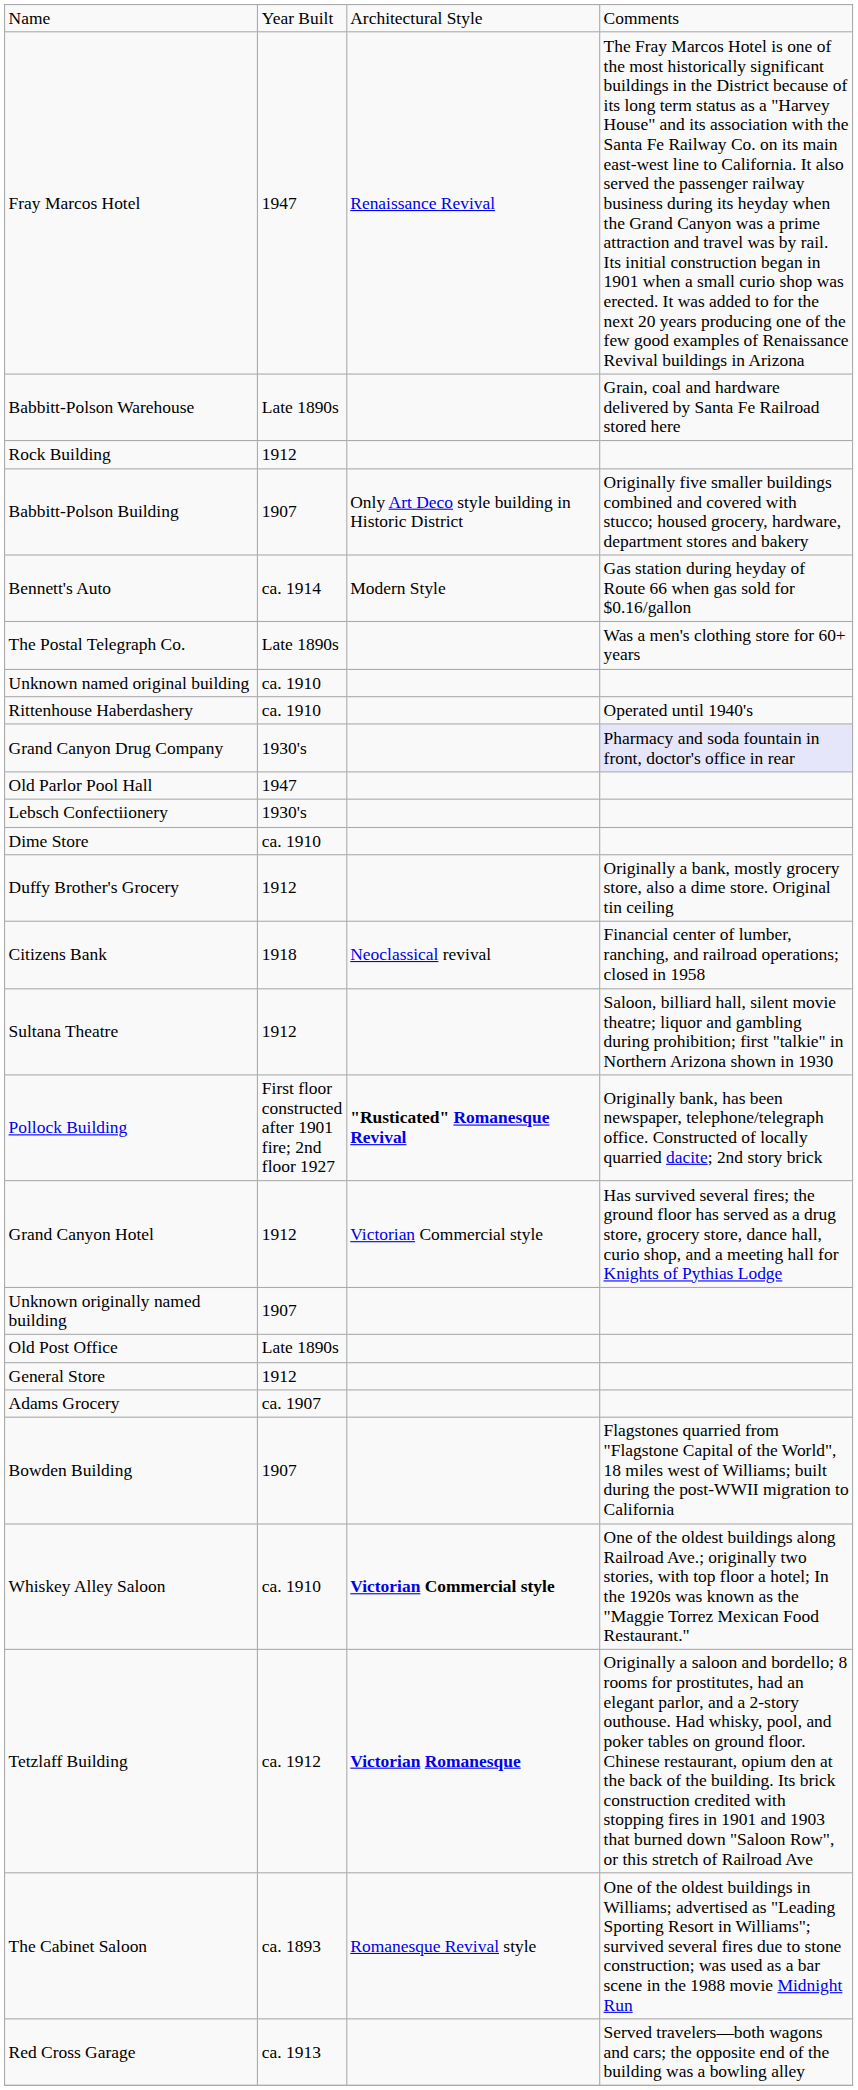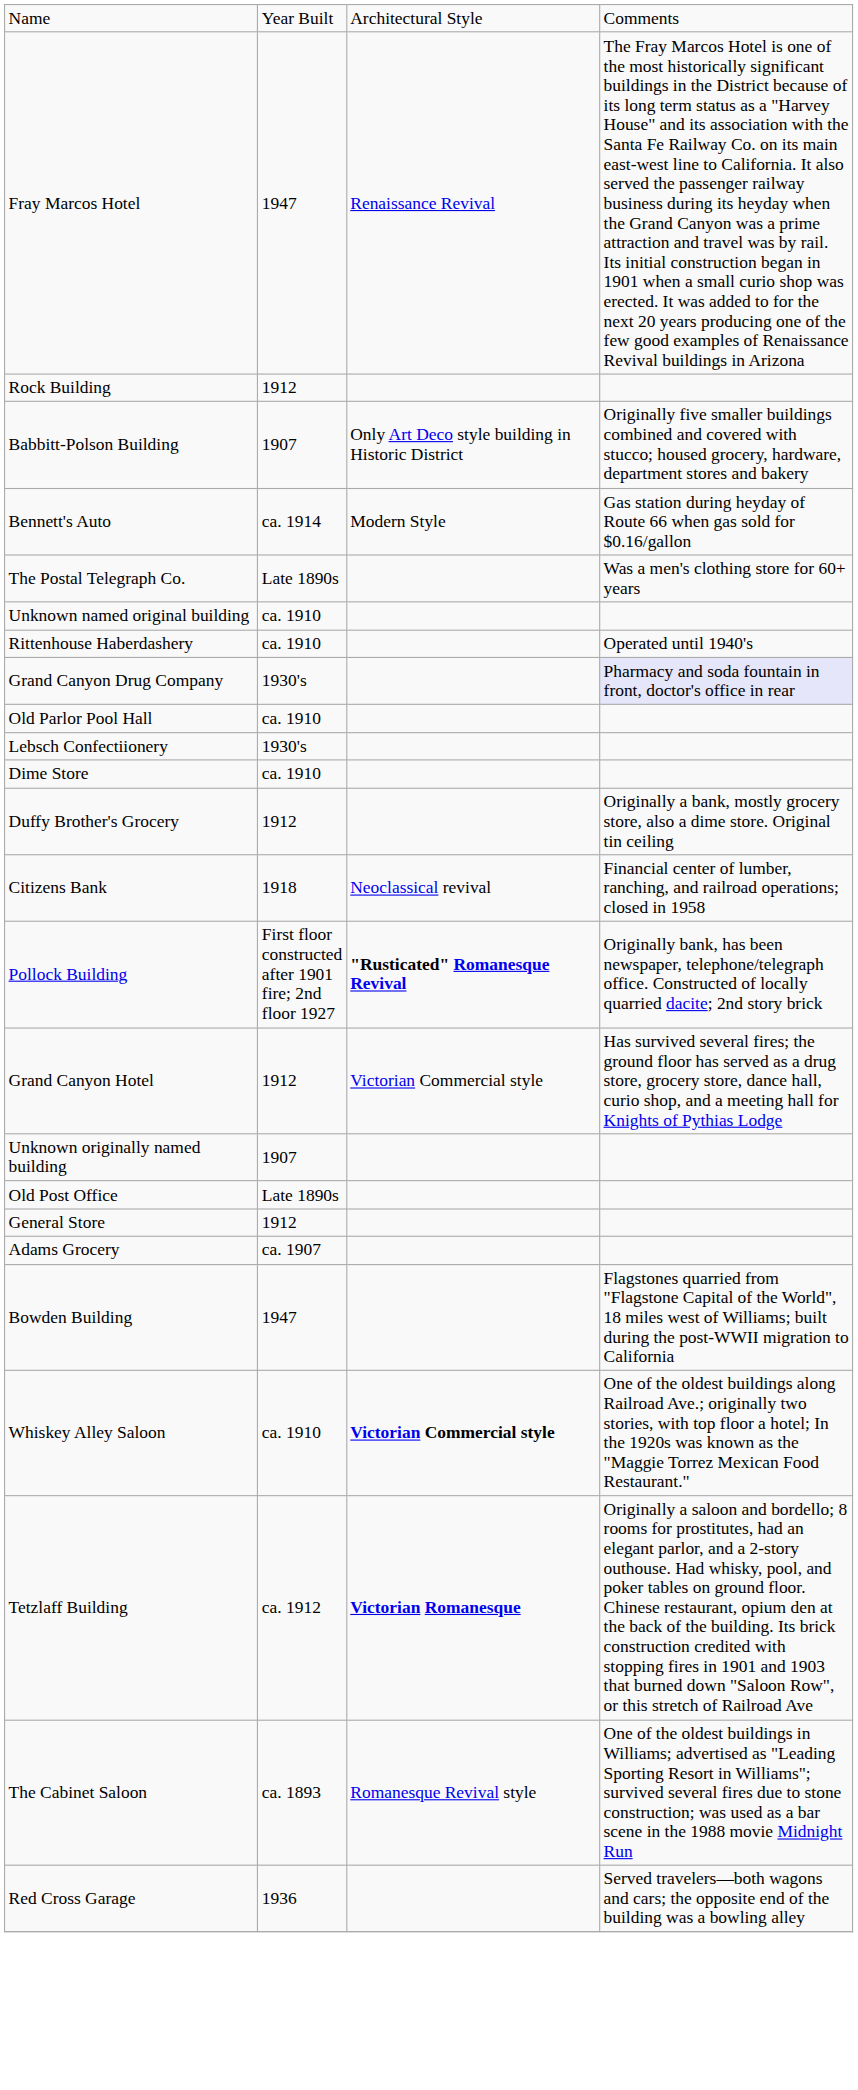- row: Babbitt-Polson Warehouse | Late 1890s | Grain, coal and hardware delivered by Santa Fe Railroad stored here
Old Parlor Pool Hall | column 2: 1947 -> ca. 1910
- row: Sultana Theatre | 1912 | Saloon, billiard hall, silent movie theatre; liquor and gambling during prohibition; first "talkie" in Northern Arizona shown in 1930
Bowden Building | column 2: 1907 -> 1947
Red Cross Garage | column 2: ca. 1913 -> 1936
